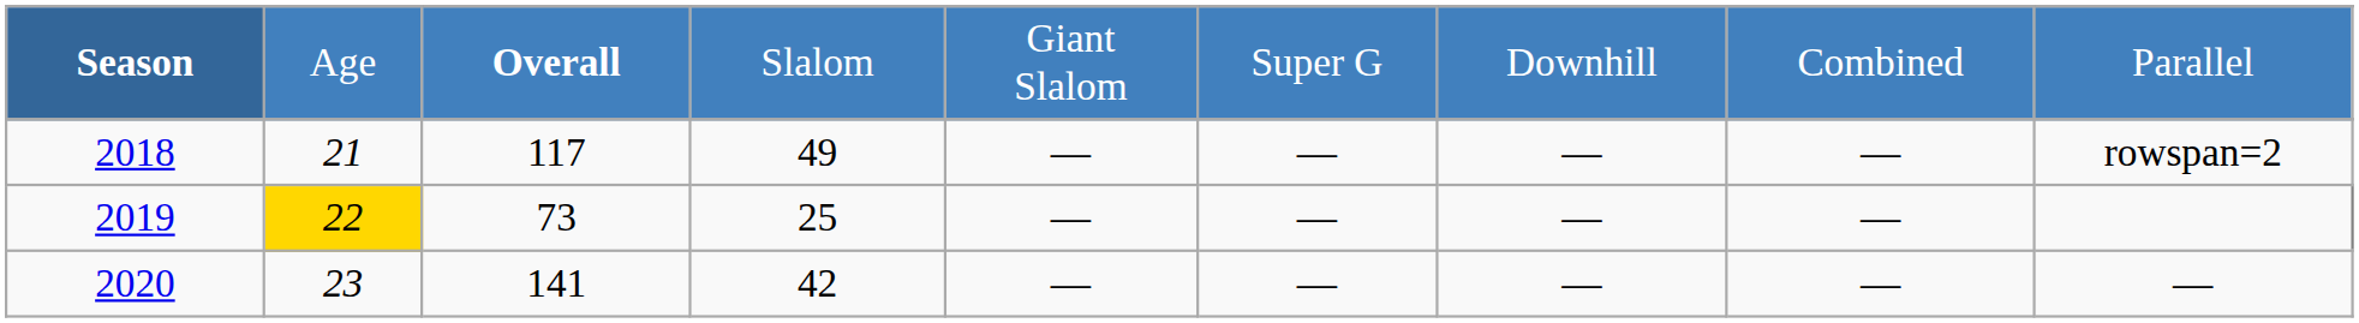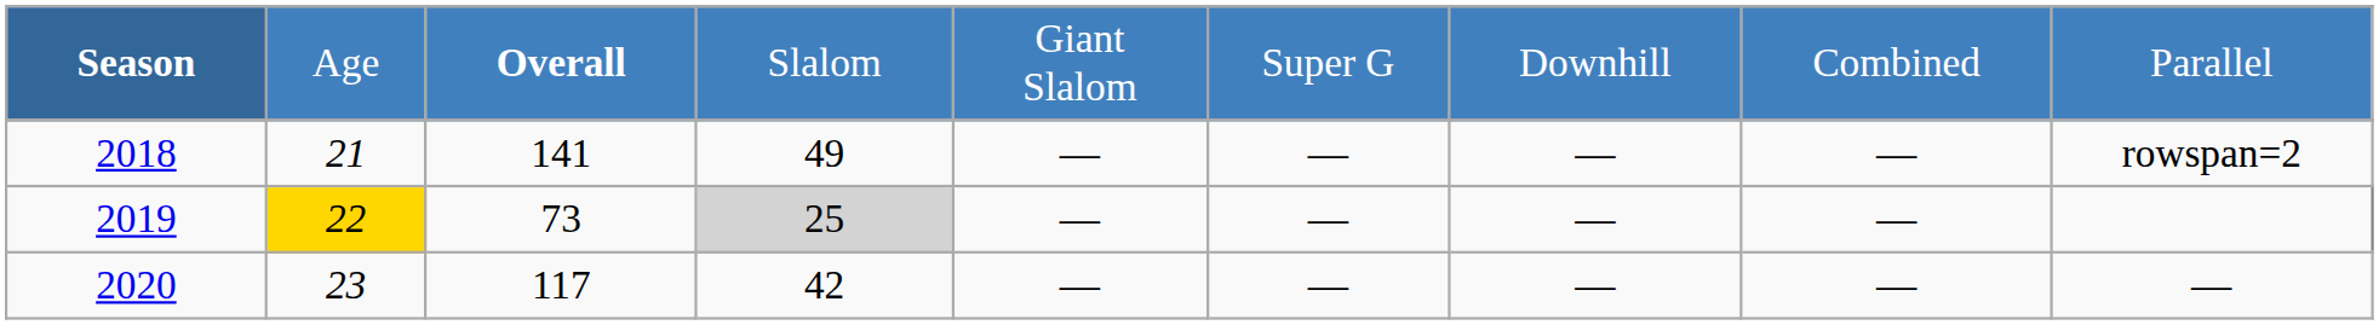2018 | column 3: 117 -> 141
2019 | column 4: no background -> lightgrey background
2020 | column 3: 141 -> 117
